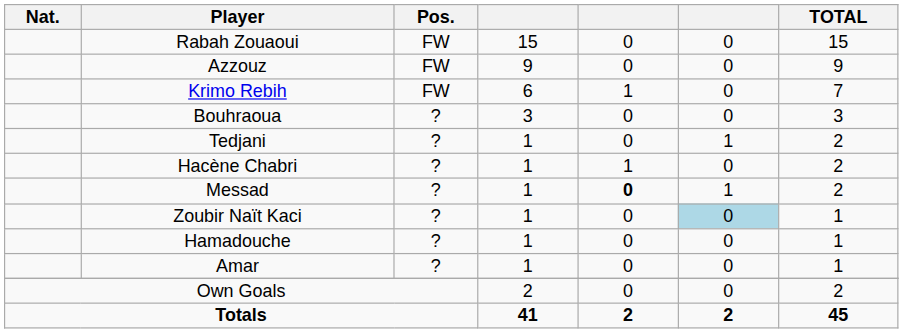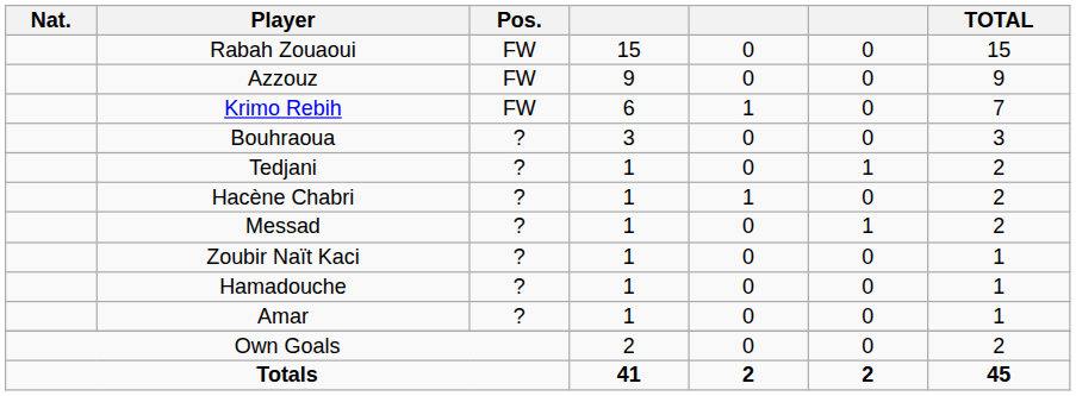Messad | column 5: bold -> normal
Zoubir Naït Kaci | column 6: lightblue background -> no background
